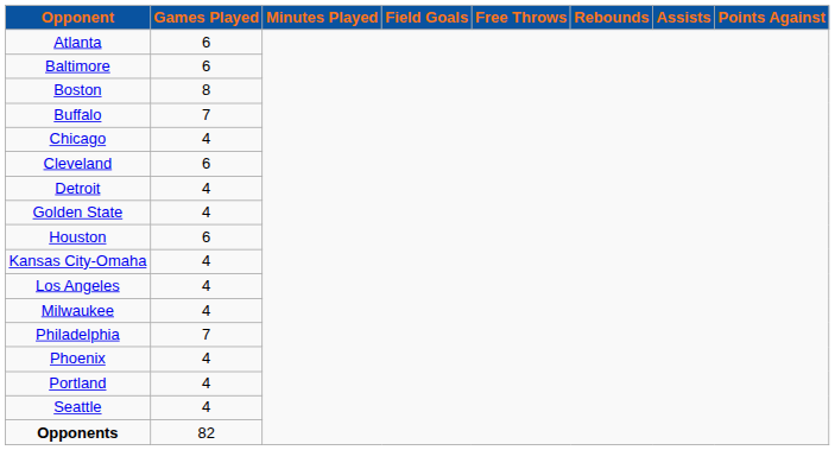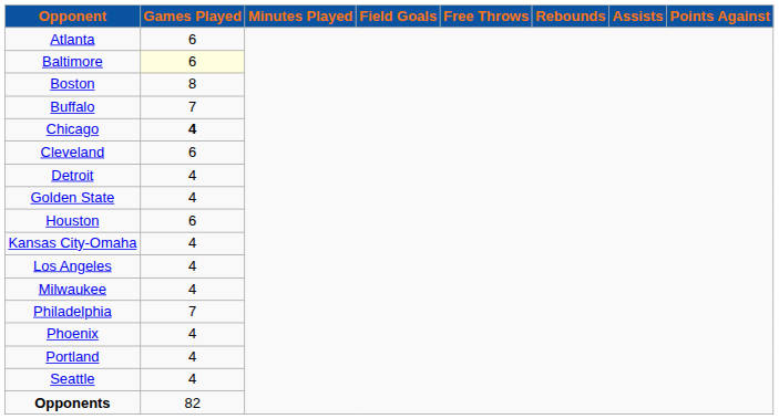Baltimore | Games Played: no background -> lightyellow background
Chicago | Games Played: normal -> bold
